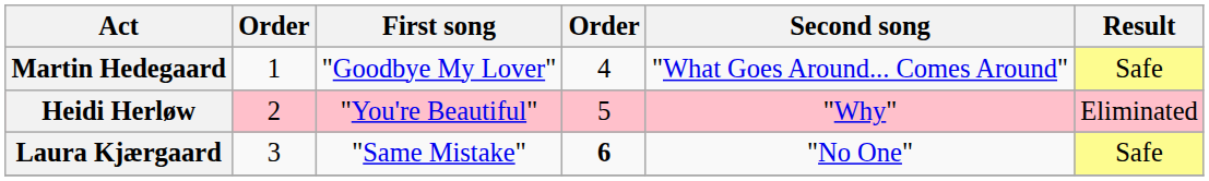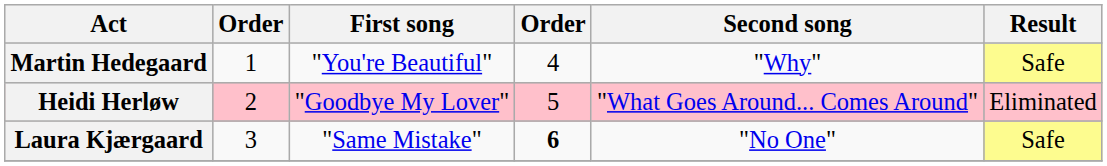Martin Hedegaard | First song: "Goodbye My Lover" -> "You're Beautiful"
Martin Hedegaard | Second song: "What Goes Around... Comes Around" -> "Why"
Heidi Herløw | First song: "You're Beautiful" -> "Goodbye My Lover"
Heidi Herløw | Second song: "Why" -> "What Goes Around... Comes Around"
